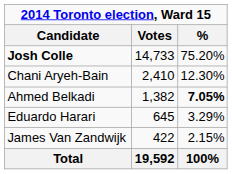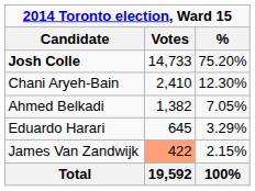Ahmed Belkadi | %: bold -> normal
James Van Zandwijk | Votes: no background -> lightsalmon background
